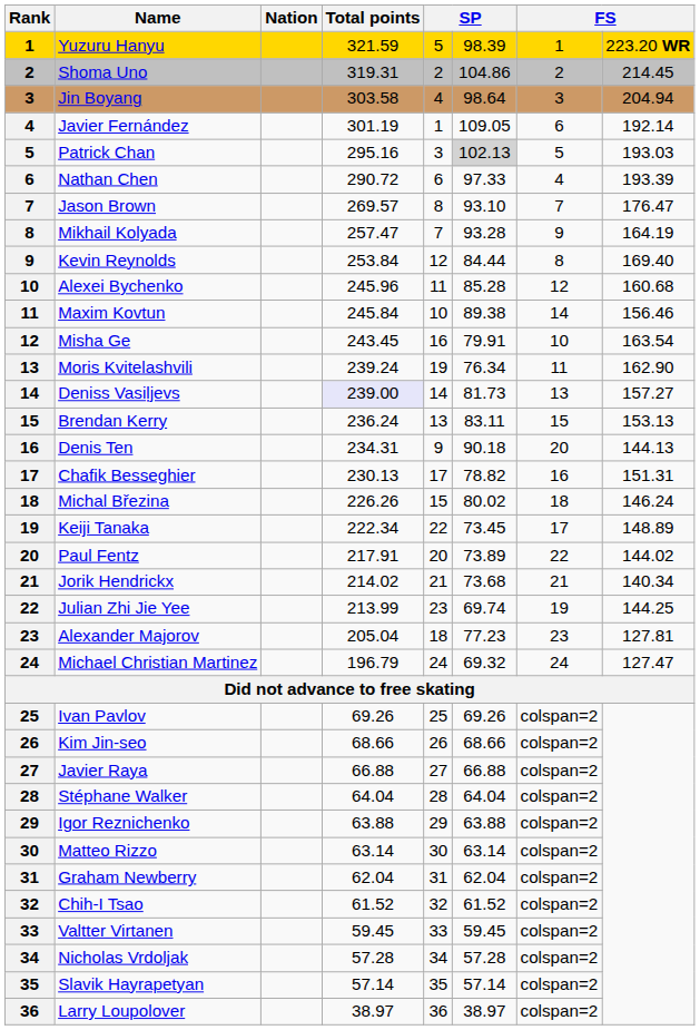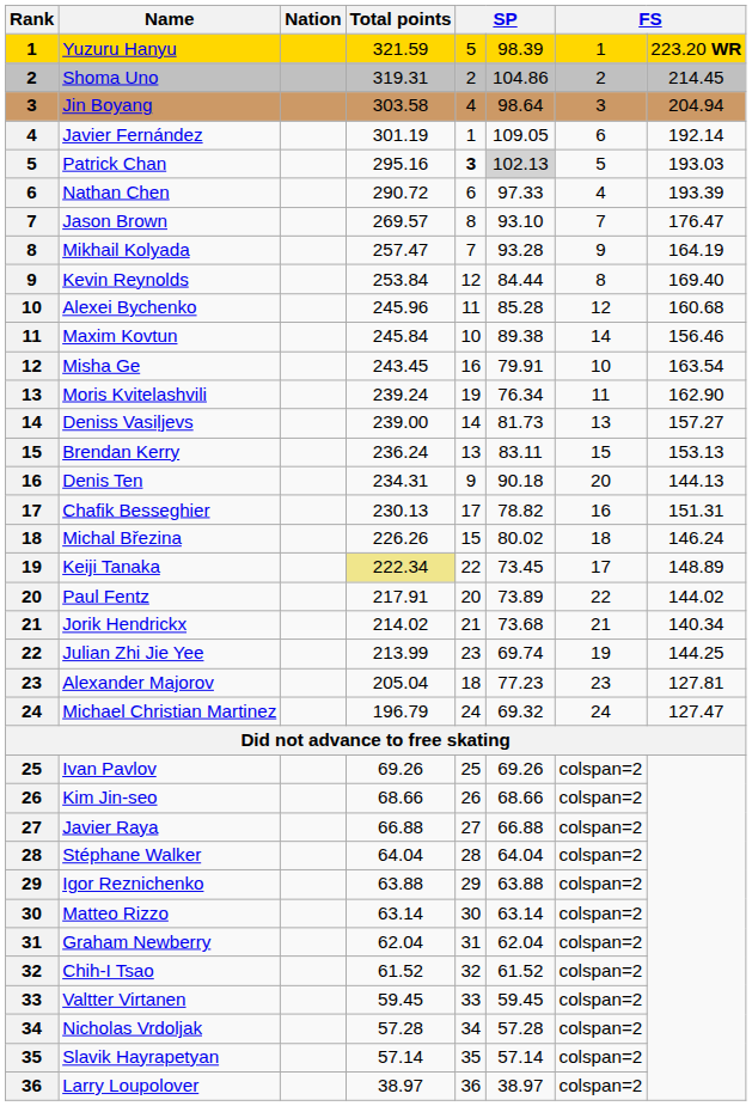Patrick Chan | column 5: normal -> bold
Deniss Vasiļjevs | Total points: lavender background -> no background
Keiji Tanaka | Total points: no background -> khaki background
